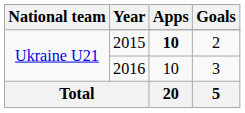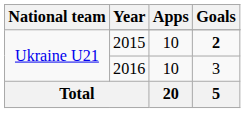2015 | Apps: bold -> normal
2015 | Goals: normal -> bold
